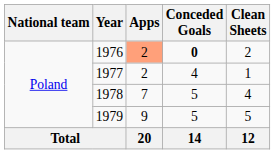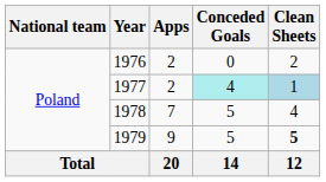1976 | Apps: lightsalmon background -> no background
1976 | Conceded Goals: bold -> normal
1977 | Conceded Goals: no background -> paleturquoise background
1977 | Clean Sheets: no background -> lightblue background
1979 | Clean Sheets: normal -> bold
